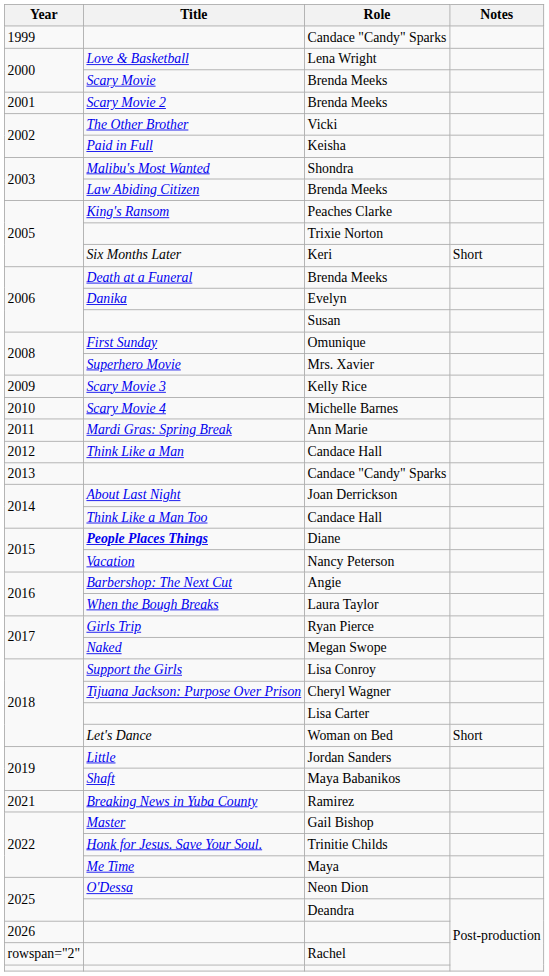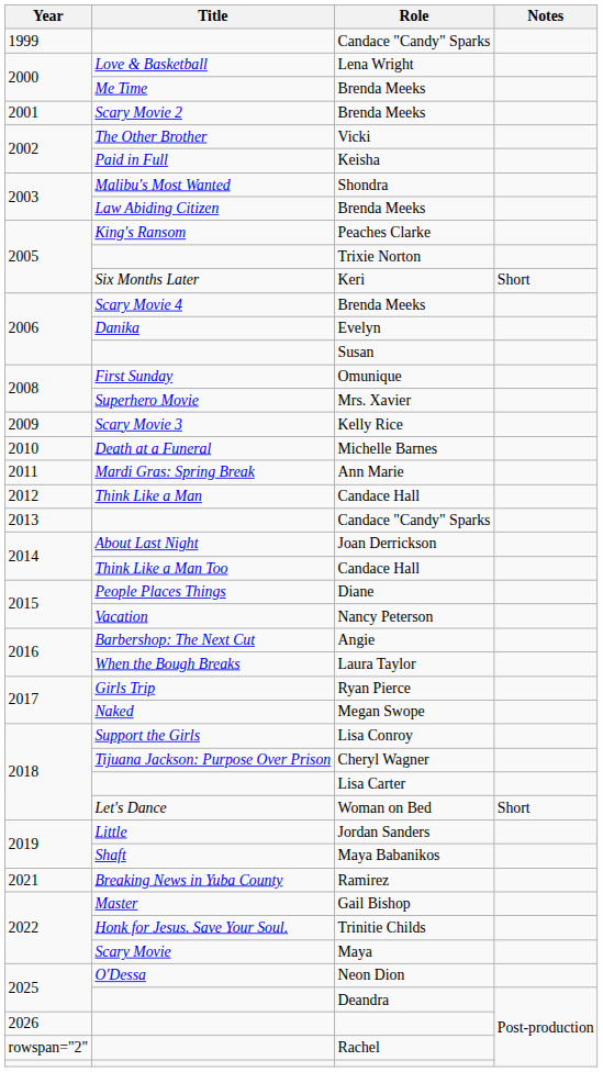2000 / Brenda Meeks | Title: Scary Movie -> Me Time
2006 / Brenda Meeks | Title: Death at a Funeral -> Scary Movie 4
Michelle Barnes | Title: Scary Movie 4 -> Death at a Funeral
Diane | Title: bold -> normal
Maya | Title: Me Time -> Scary Movie
